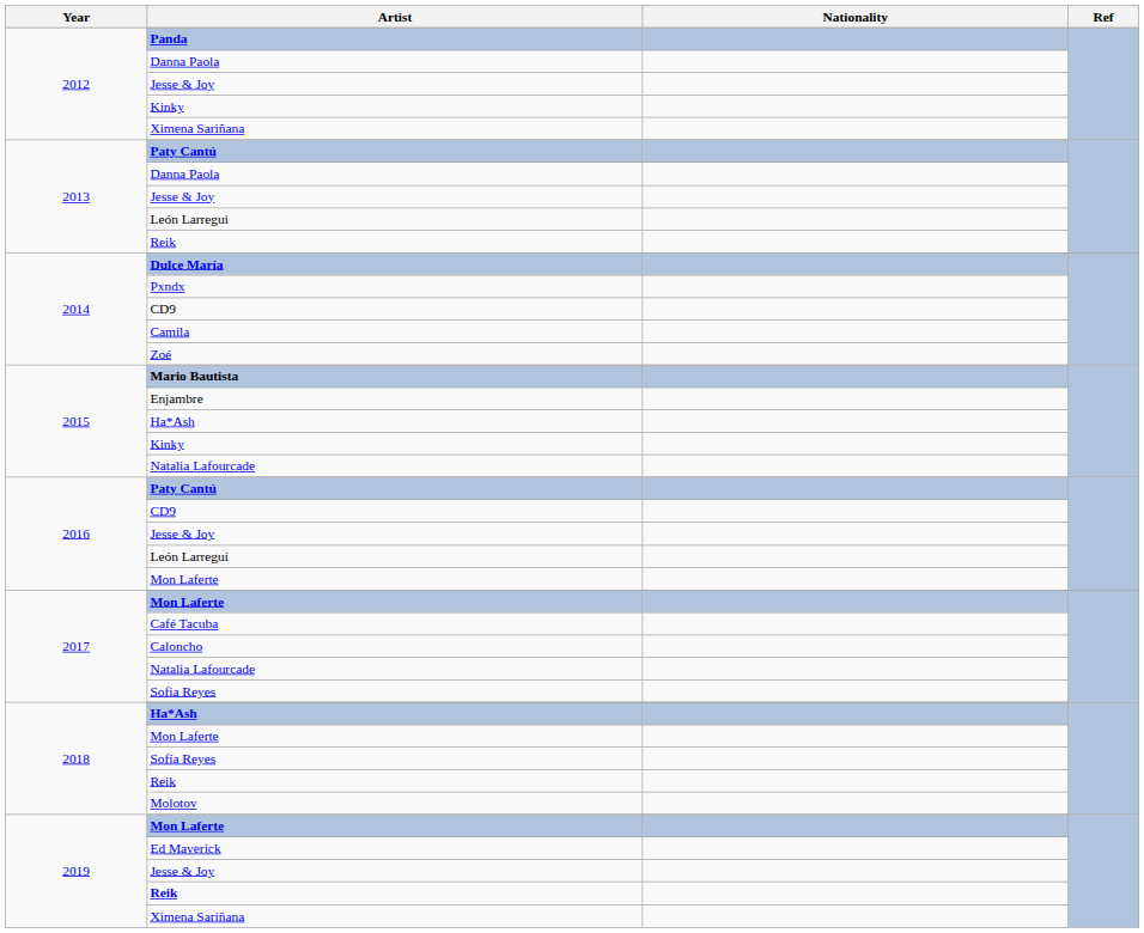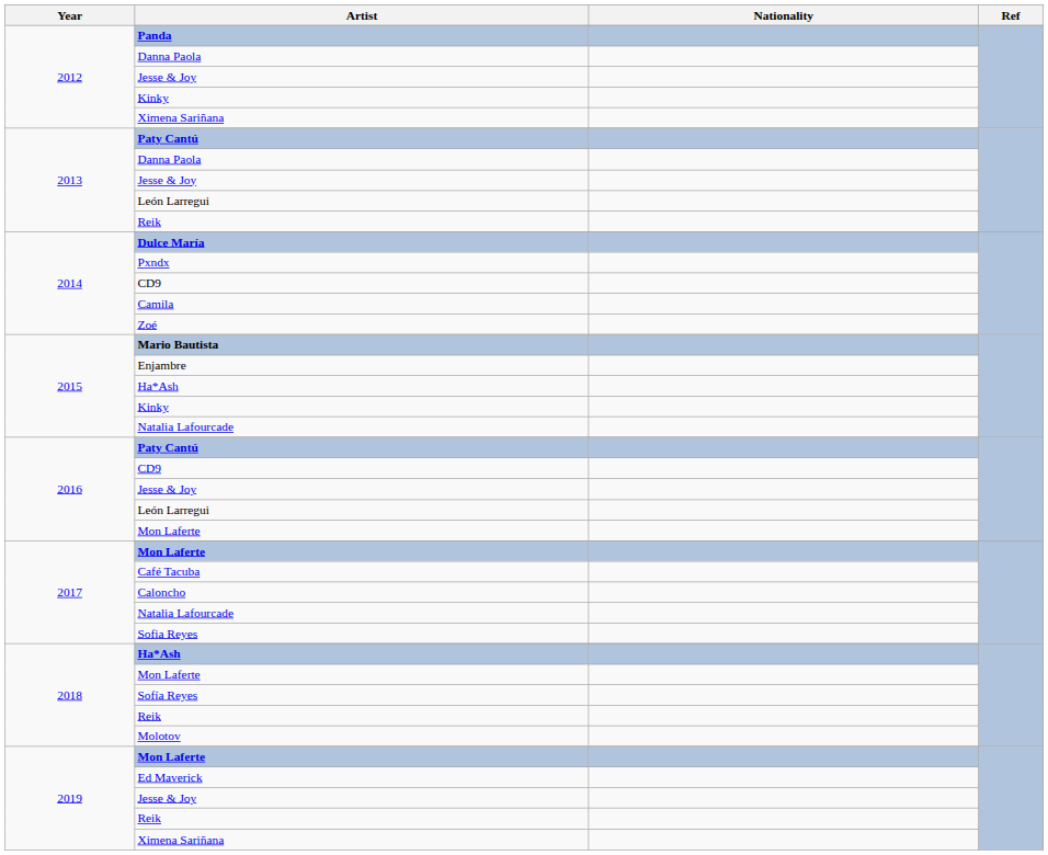2019 / Reik | Artist: bold -> normal
